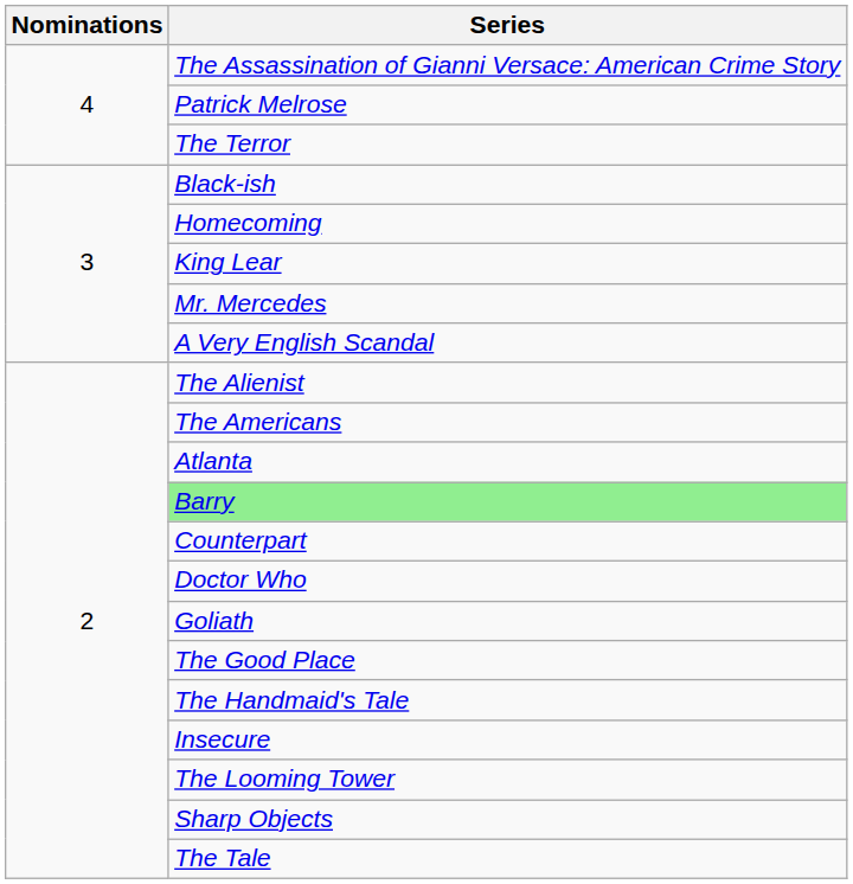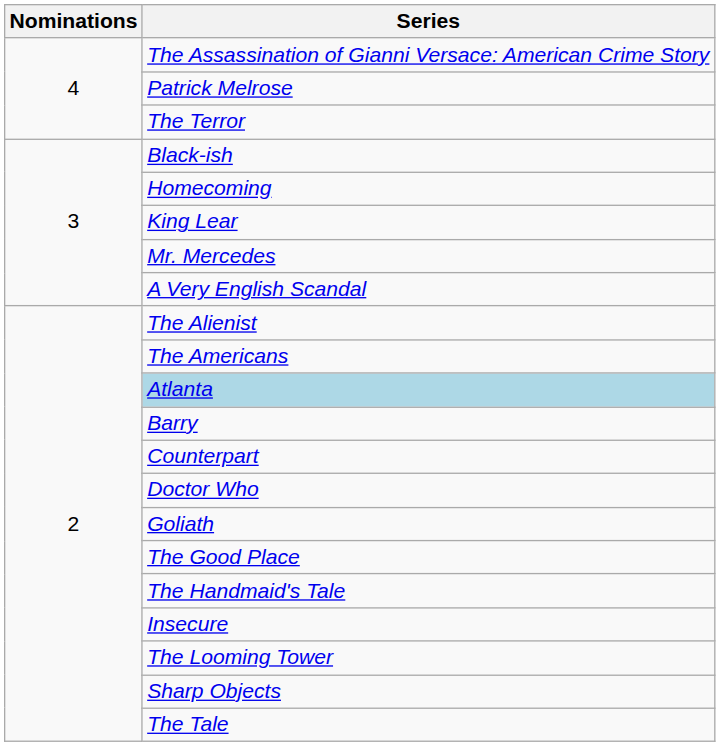Atlanta | Series: no background -> lightblue background
Barry | Series: lightgreen background -> no background
